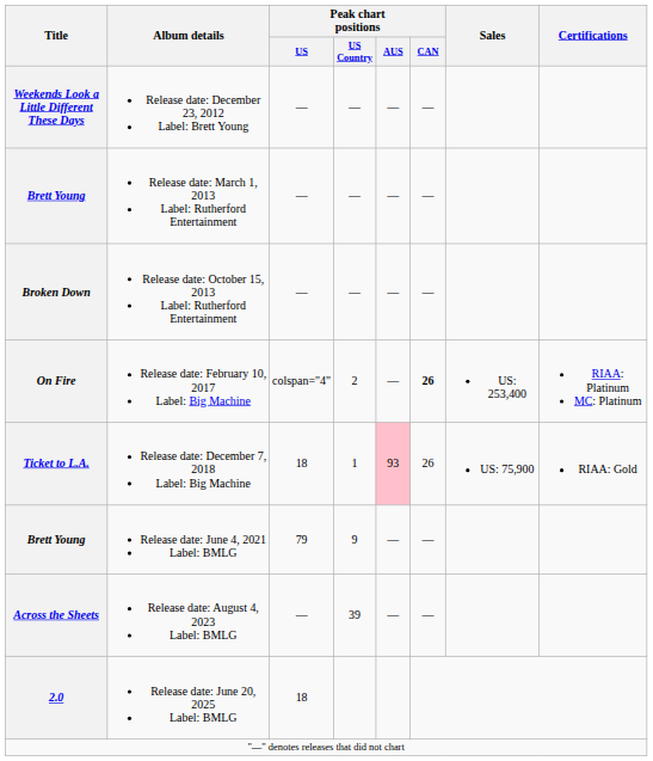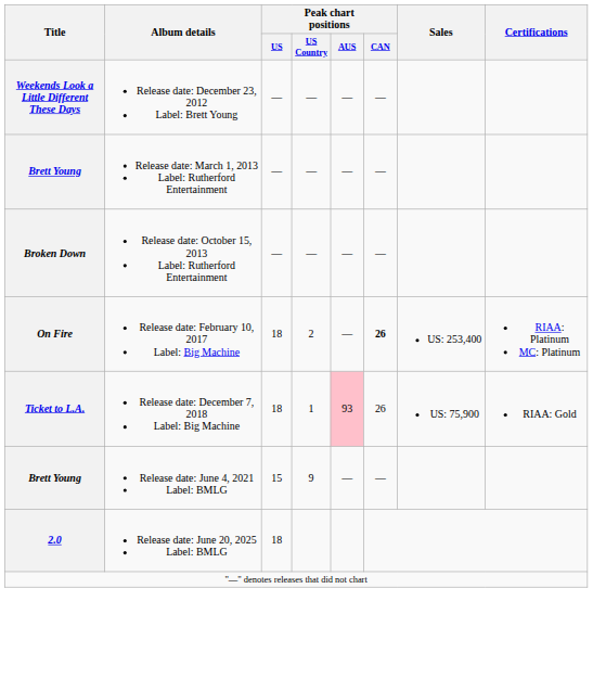Release date: February 10, 2017 Label: Big Machine | Peak chart positions / US: colspan="4" -> 18
Release date: June 4, 2021 Label: BMLG | Peak chart positions / US: 79 -> 15
- row: Across the Sheets | Release date: August 4, 2023 Label: BMLG | — | 39 | — | —
